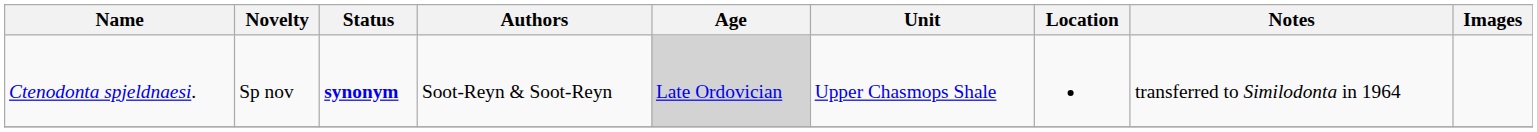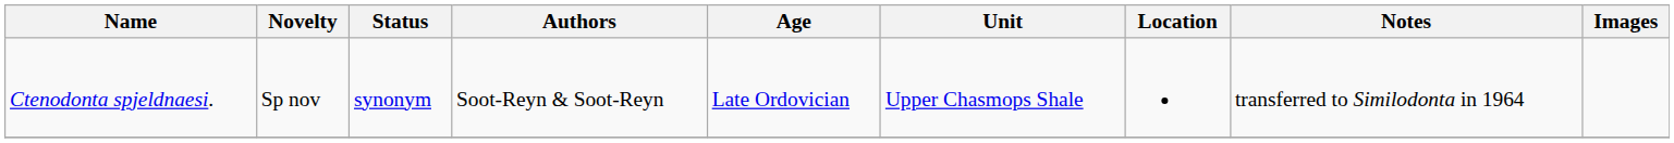Ctenodonta spjeldnaesi. | Status: bold -> normal
Ctenodonta spjeldnaesi. | Age: lightgrey background -> no background
